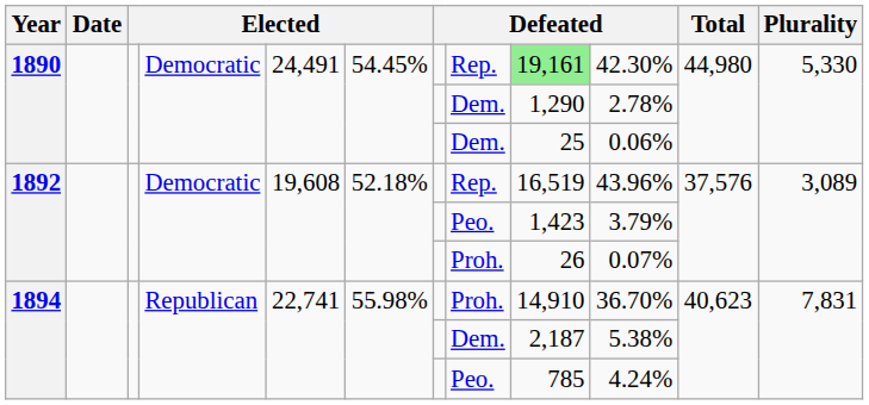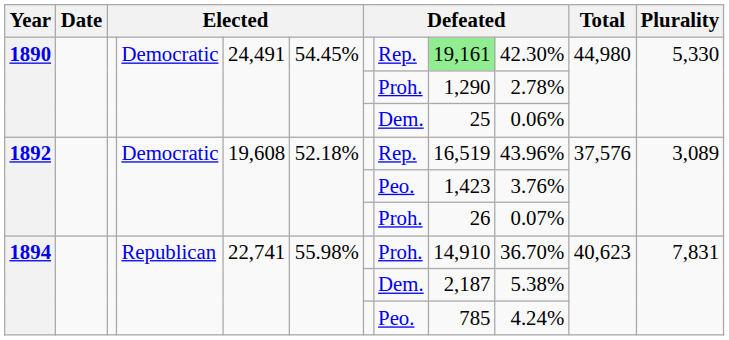row 3 | column 8: Dem. -> Proh.
row 6 | column 10: 3.79% -> 3.76%
